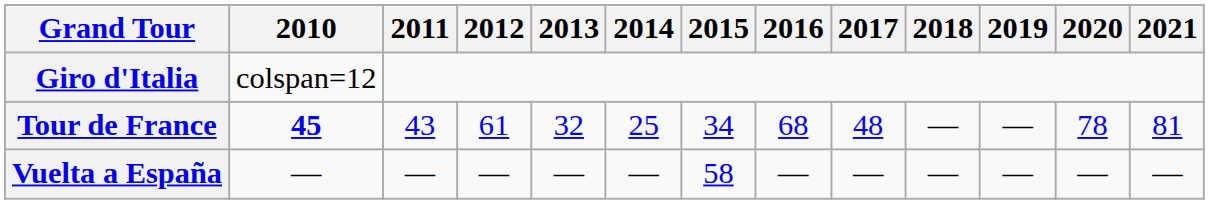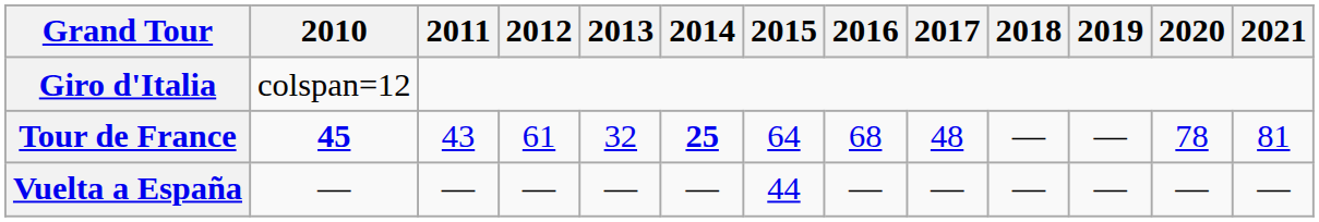Tour de France | 2014: normal -> bold
Tour de France | 2015: 34 -> 64
Vuelta a España | 2015: 58 -> 44
